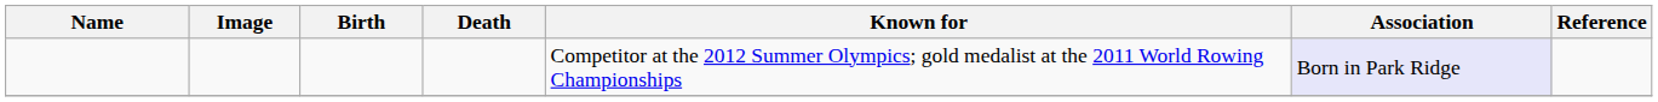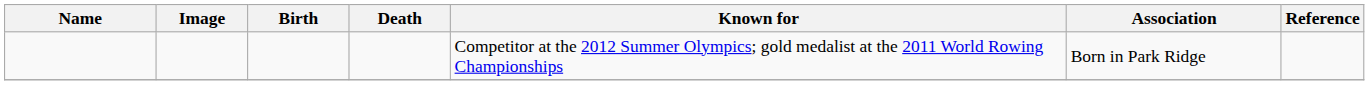row 2 | Association: lavender background -> no background
